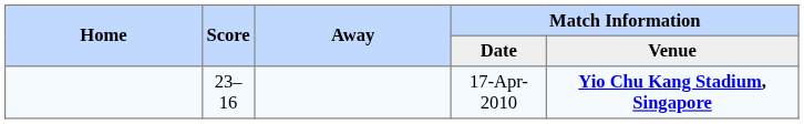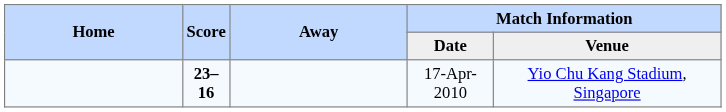17-Apr-2010 | Score: normal -> bold
17-Apr-2010 | Match Information / Venue: bold -> normal
